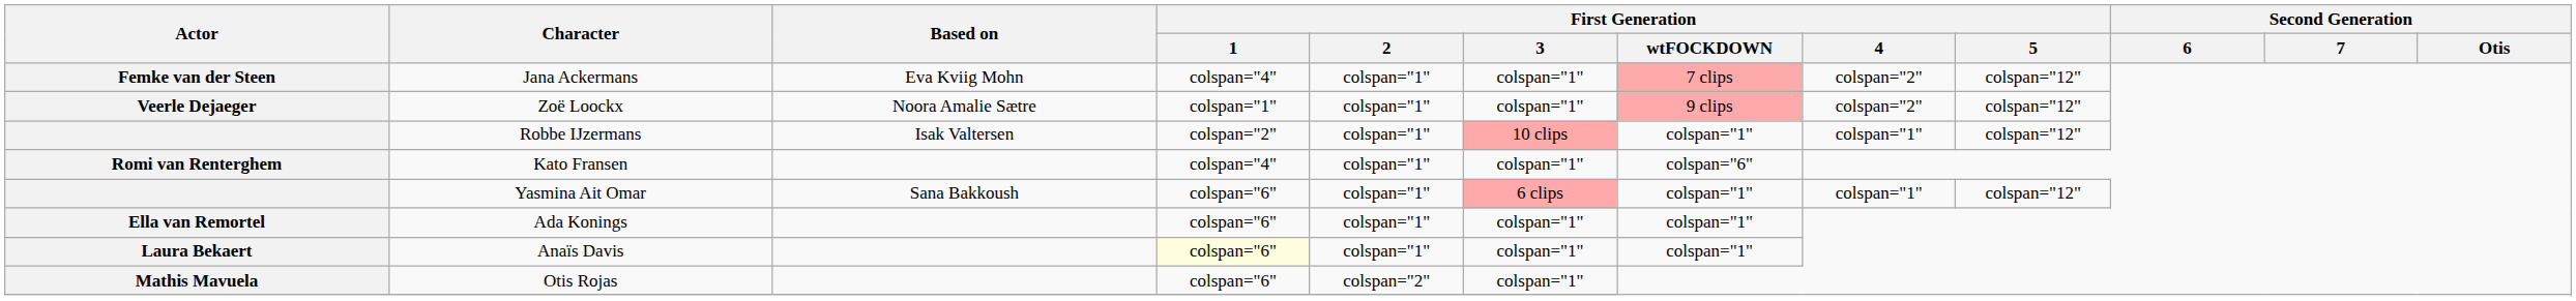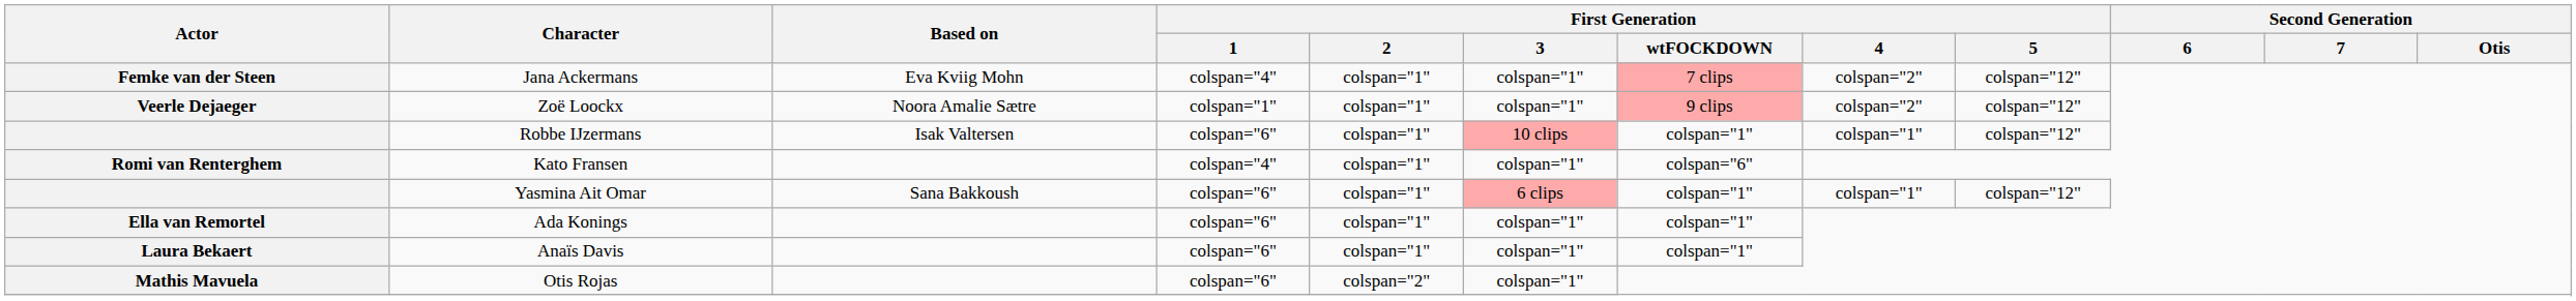Robbe IJzermans | First Generation / 1: colspan="2" -> colspan="6"
Anaïs Davis | First Generation / 1: lightyellow background -> no background
